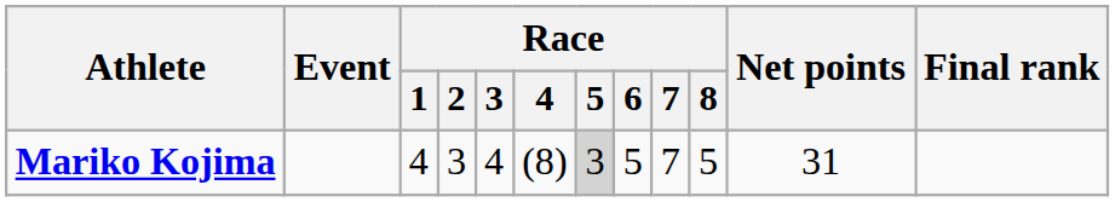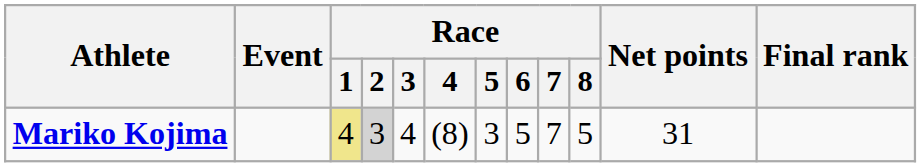Mariko Kojima | Race / 1: no background -> khaki background
Mariko Kojima | Race / 2: no background -> lightgrey background
Mariko Kojima | Race / 5: lightgrey background -> no background
